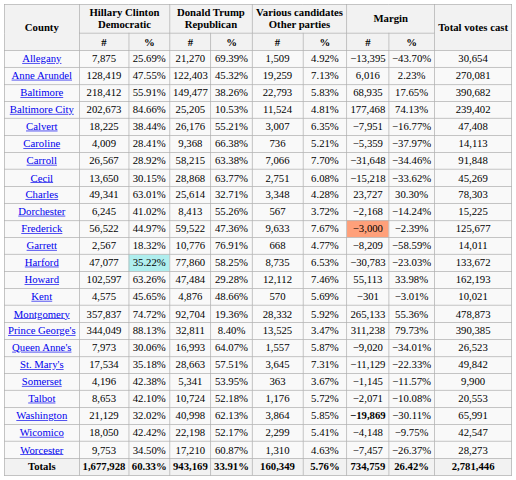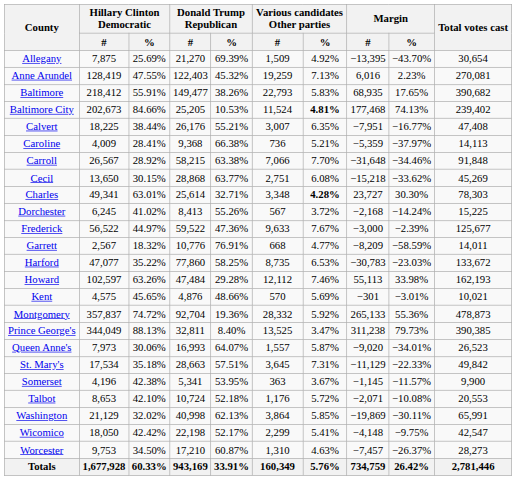Baltimore City | Various candidates Other parties / %: normal -> bold
Charles | Various candidates Other parties / %: normal -> bold
Frederick | Margin / #: lightsalmon background -> no background
Harford | Hillary Clinton Democratic / %: paleturquoise background -> no background
Washington | Margin / #: bold -> normal
